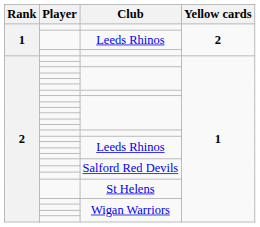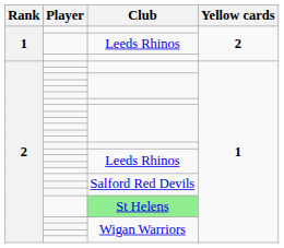St Helens | Club: no background -> lightgreen background
